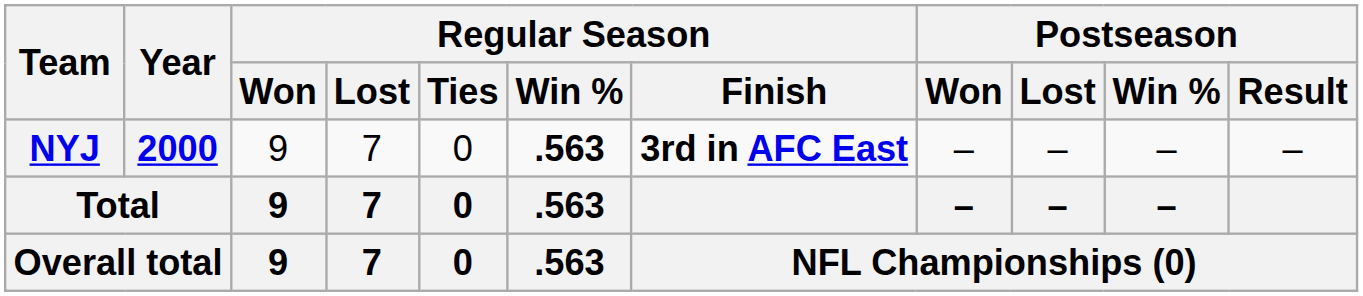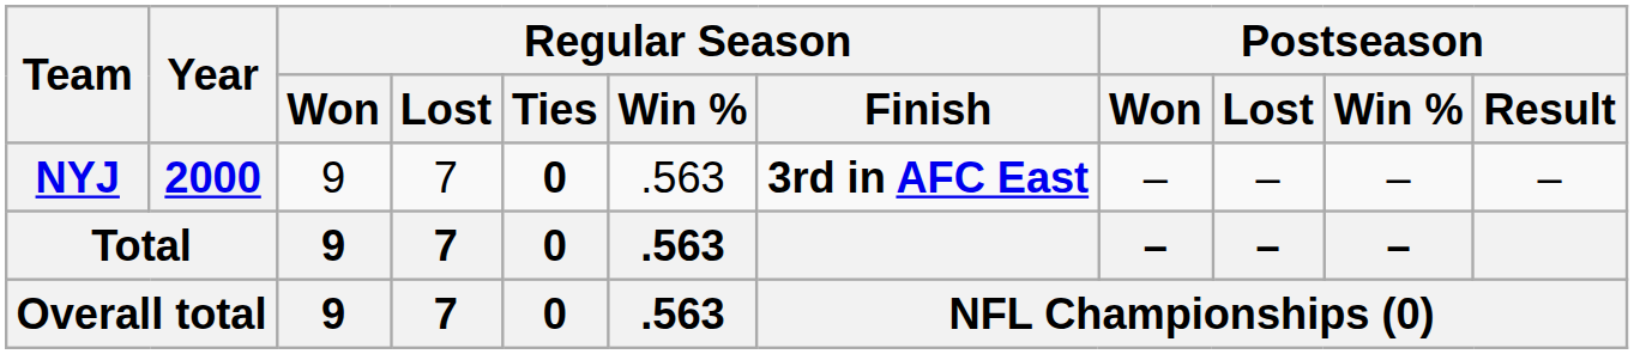NYJ | Regular Season / Ties: normal -> bold
NYJ | Regular Season / Win %: bold -> normal
